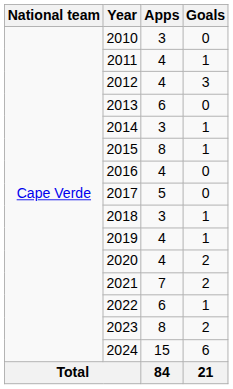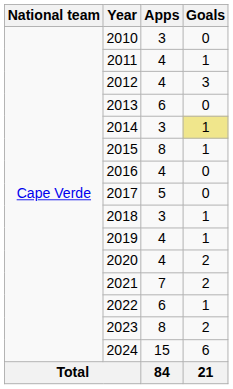2014 | Goals: no background -> khaki background
